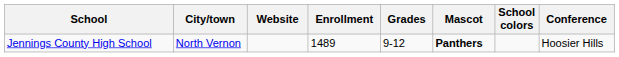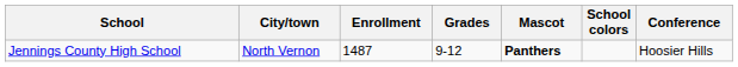- column: Website
Jennings County High School | Enrollment: 1489 -> 1487
